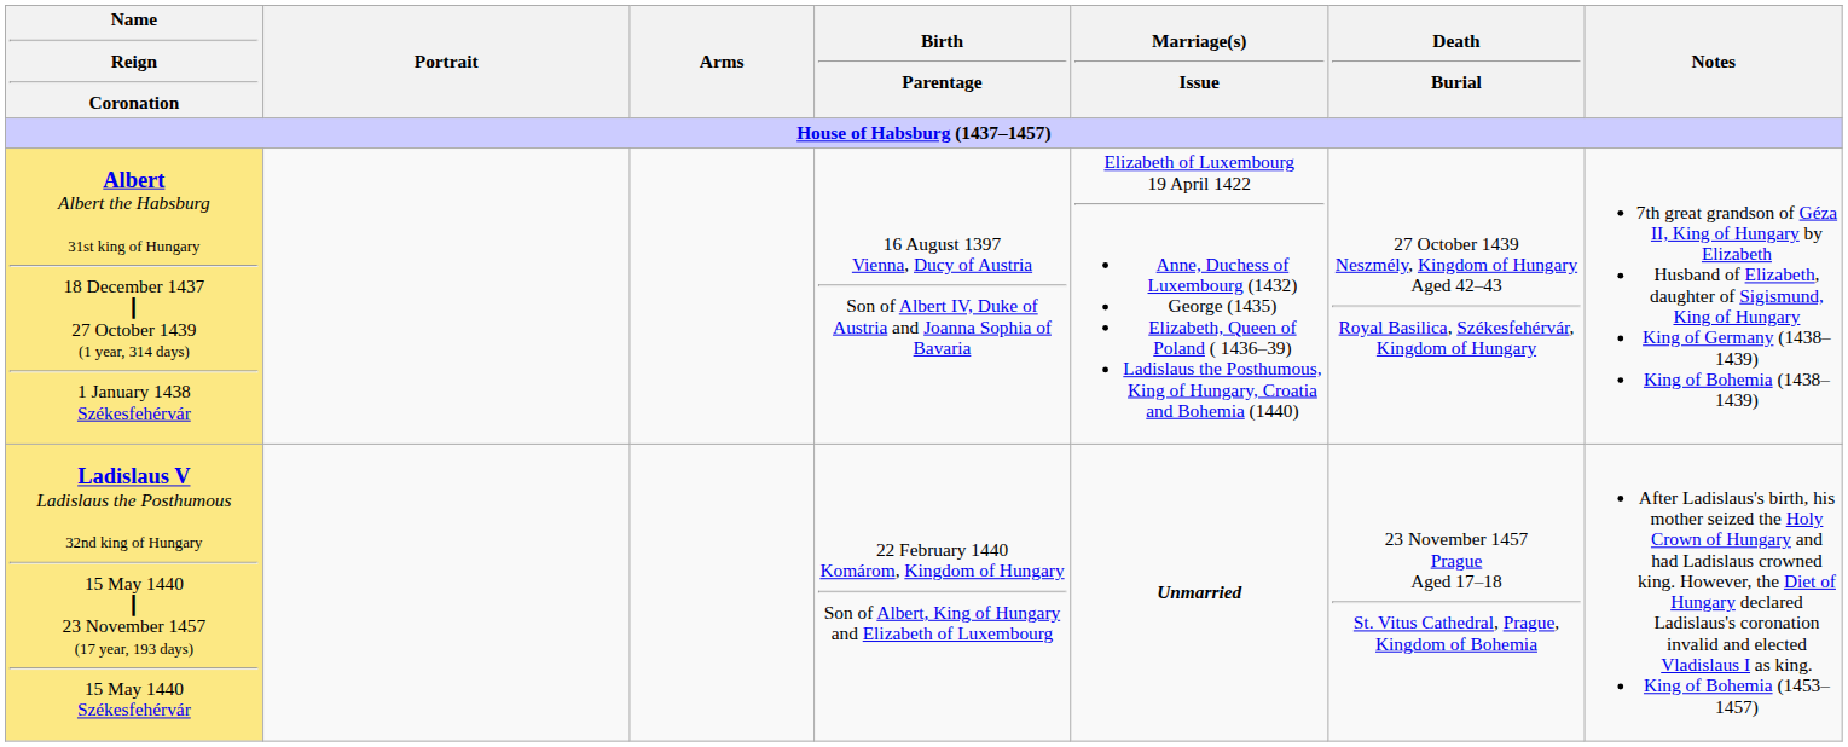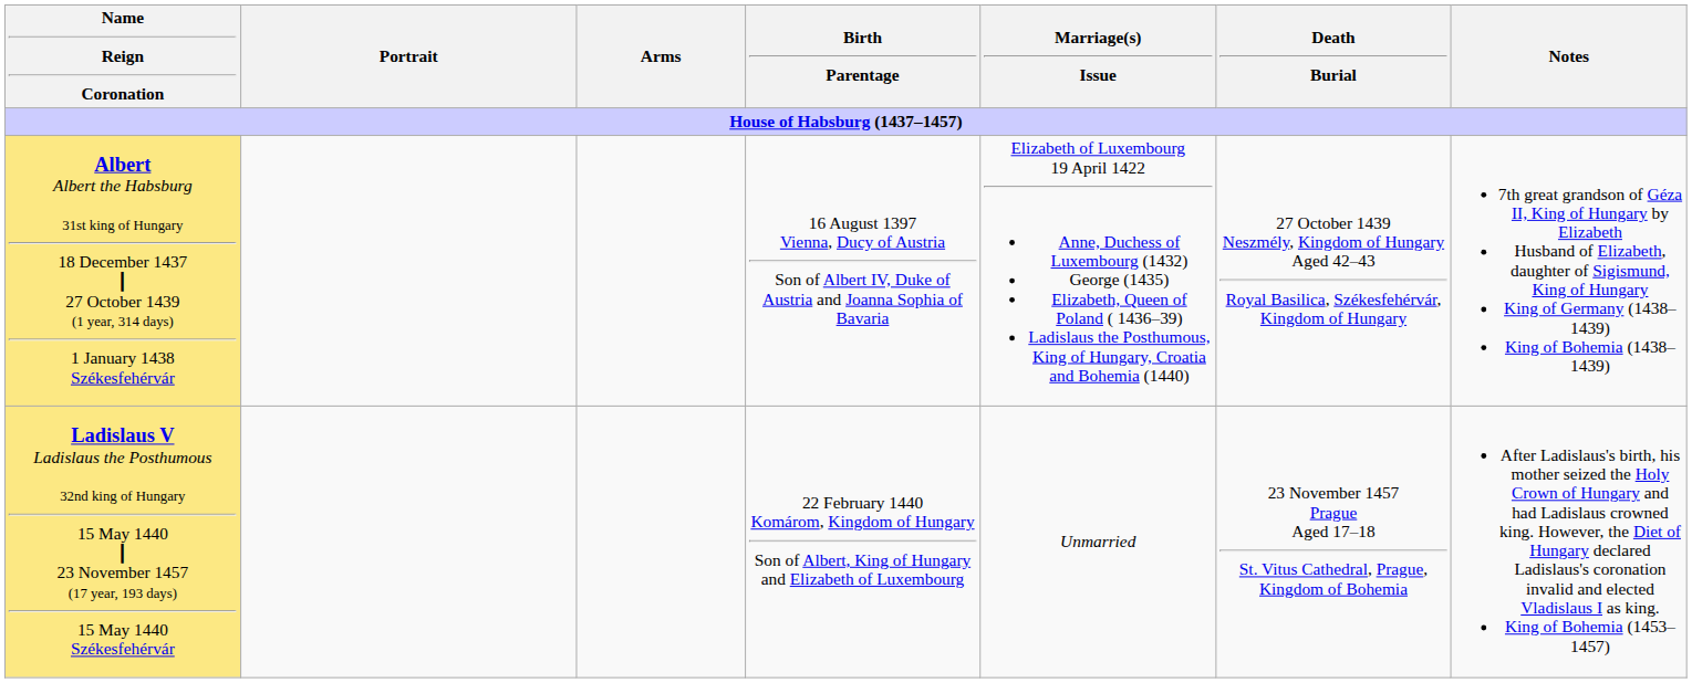row 4 | Marriage(s) Issue: bold -> normal
